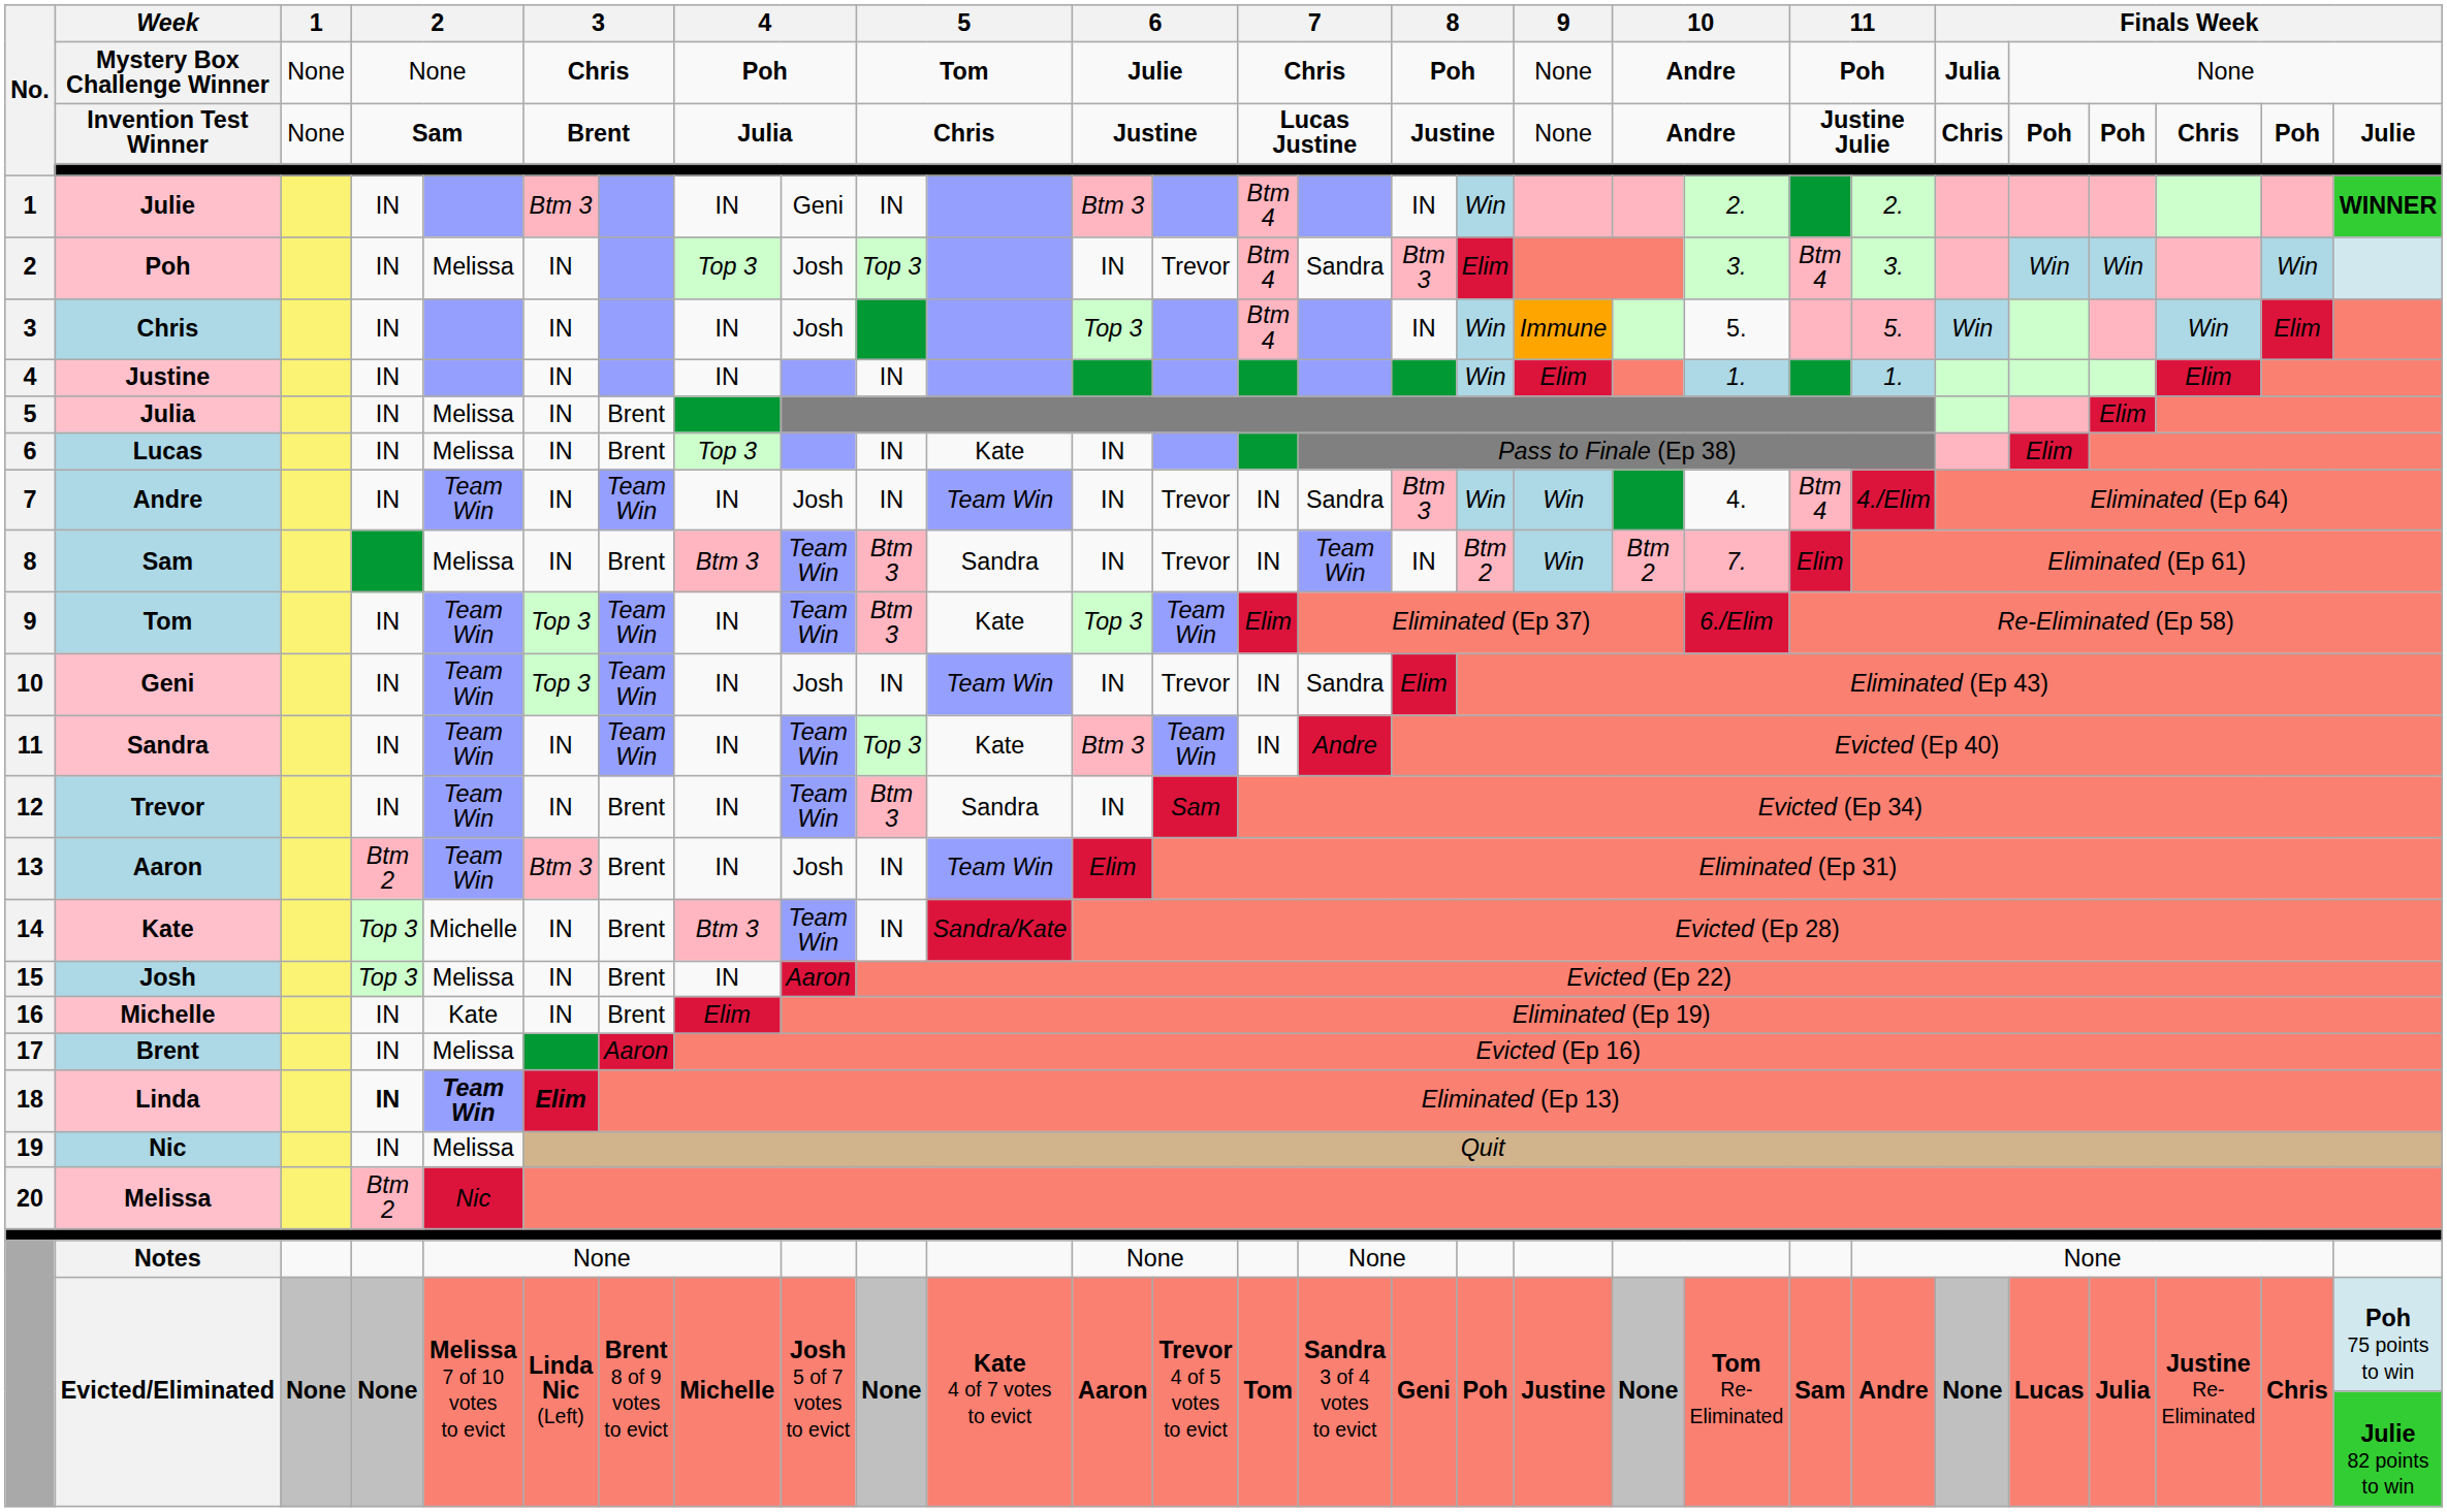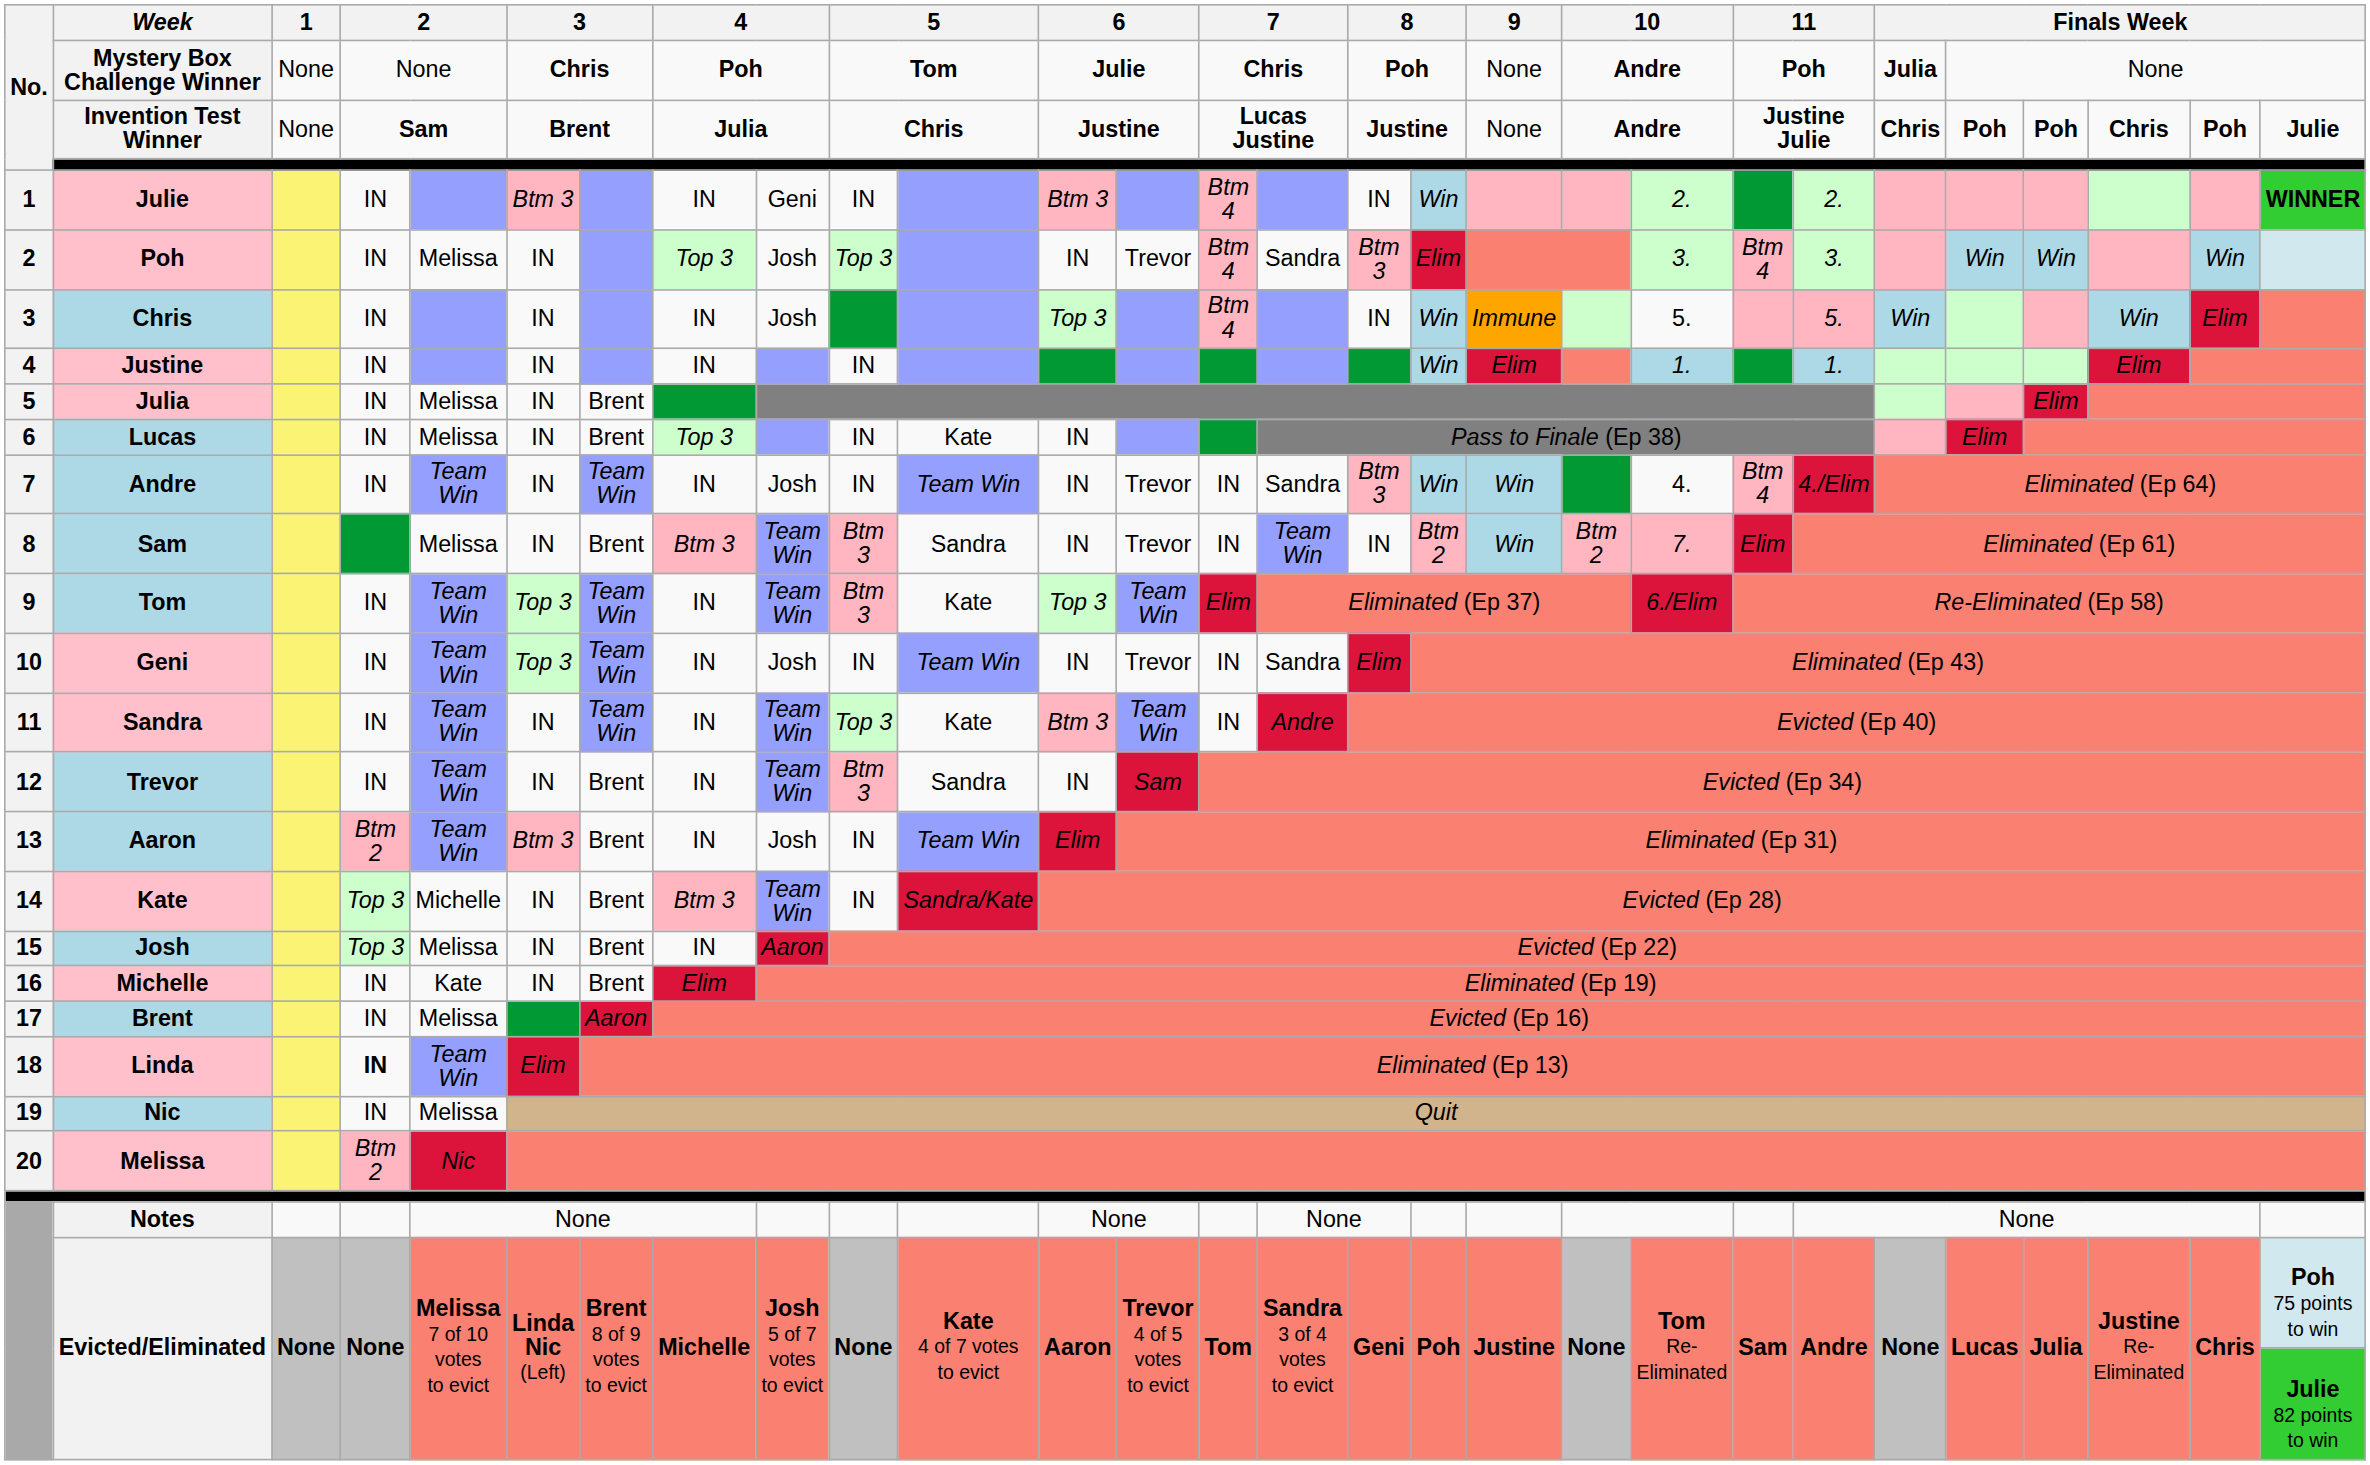Linda | column 5: bold -> normal
Linda | column 6: bold -> normal
